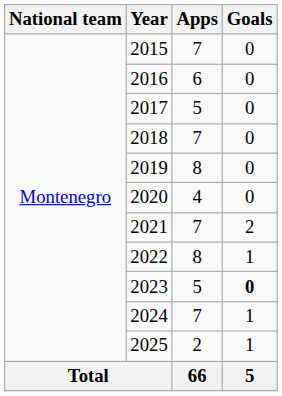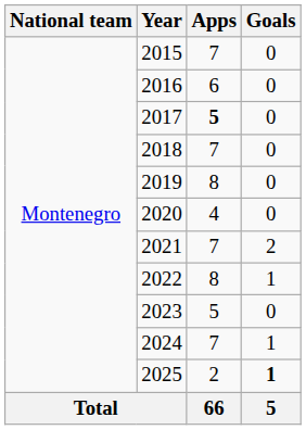2017 | Apps: normal -> bold
2023 | Goals: bold -> normal
2025 | Goals: normal -> bold
